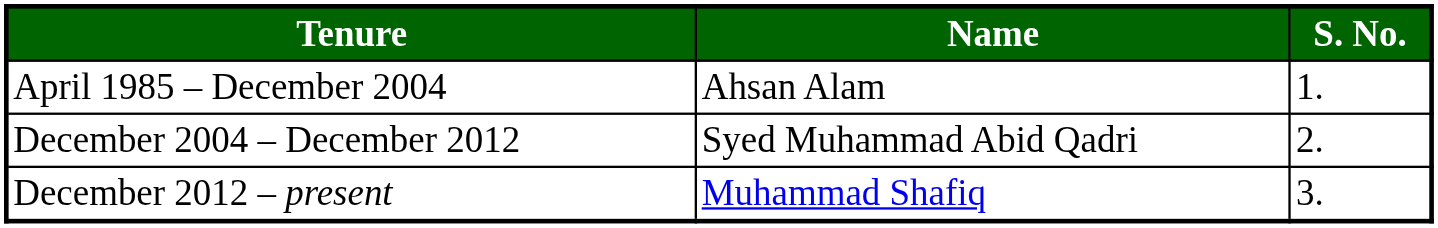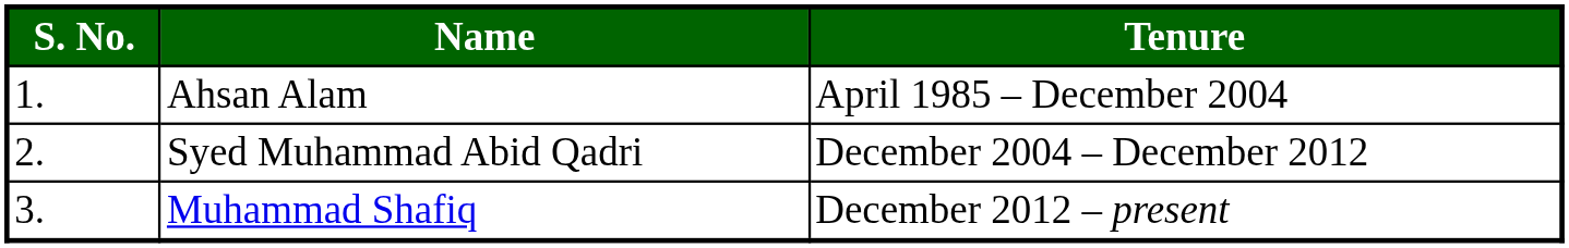columns swapped: S. No. <-> Tenure
